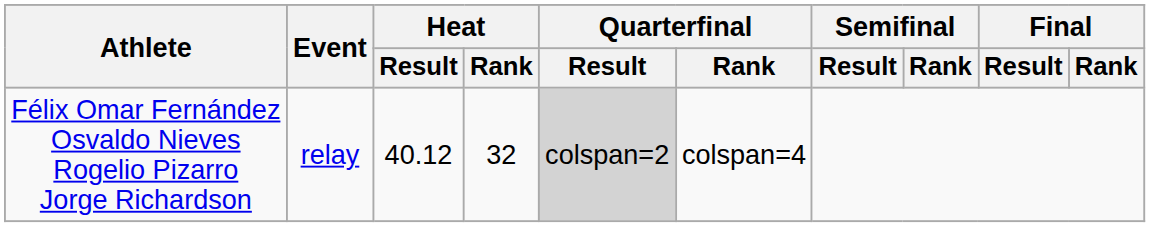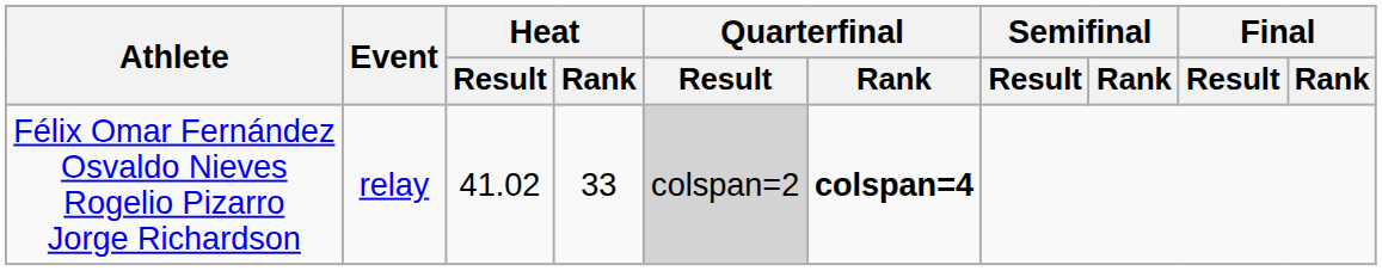row 3 | Heat / Result: 40.12 -> 41.02
row 3 | Heat / Rank: 32 -> 33
row 3 | Quarterfinal / Rank: normal -> bold
